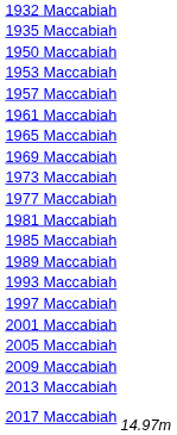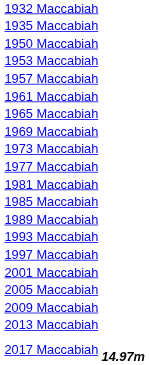2017 Maccabiah | column 2: normal -> bold
